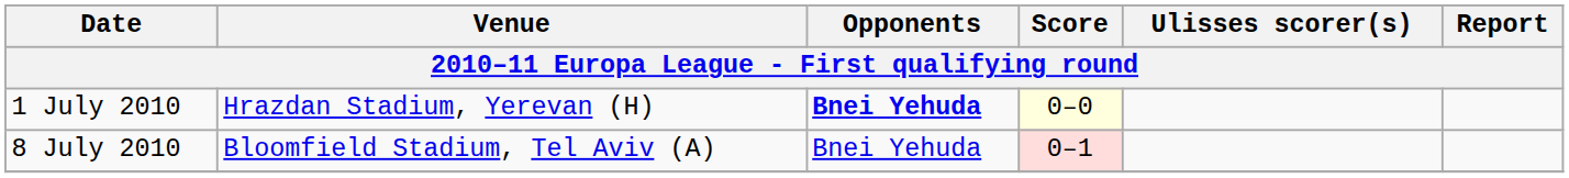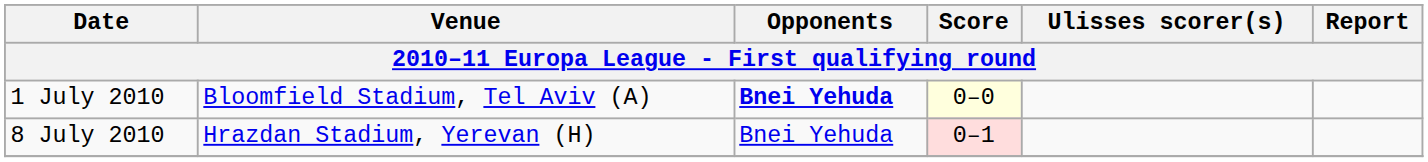1 July 2010 | Venue: Hrazdan Stadium, Yerevan (H) -> Bloomfield Stadium, Tel Aviv (A)
8 July 2010 | Venue: Bloomfield Stadium, Tel Aviv (A) -> Hrazdan Stadium, Yerevan (H)
